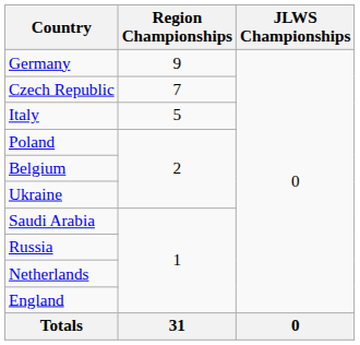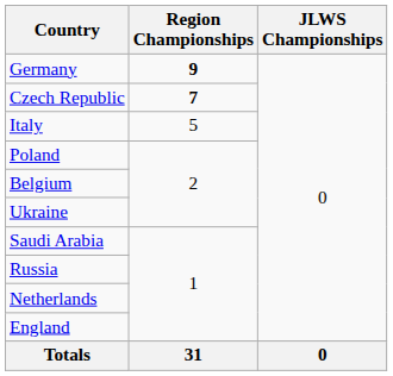Germany | Region Championships: normal -> bold
Czech Republic | Region Championships: normal -> bold
